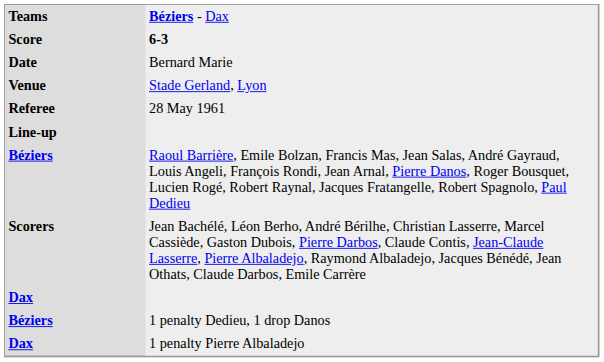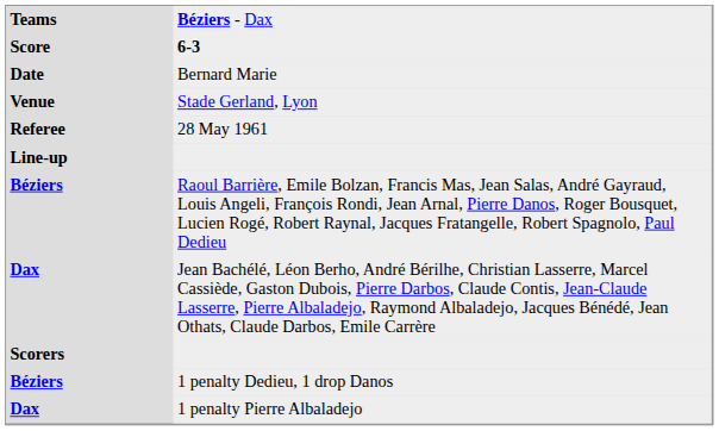row 8 | column 1: Scorers -> Dax
row 9 | column 1: Dax -> Scorers
